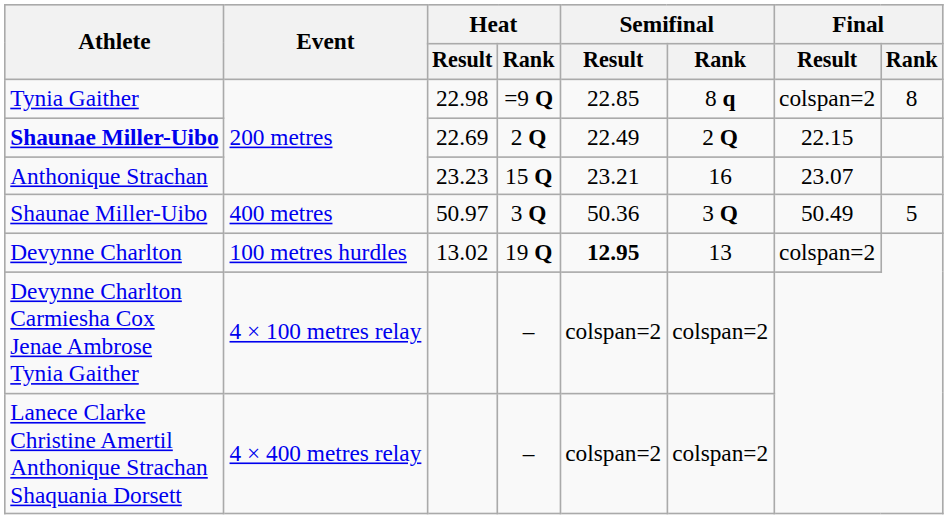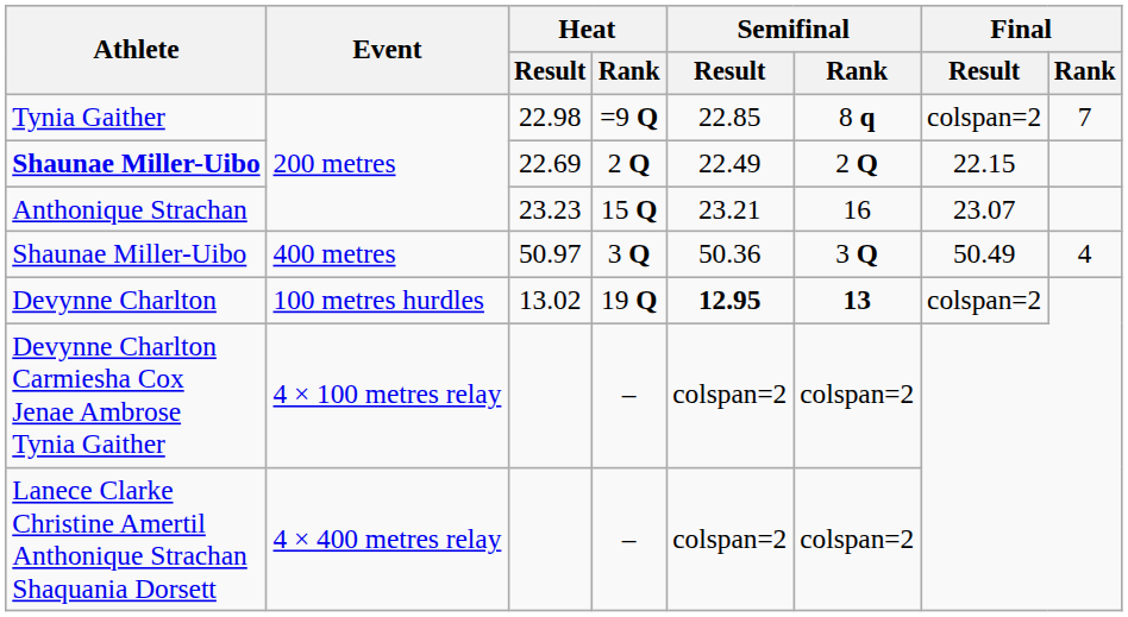Tynia Gaither | Final / Rank: 8 -> 7
Shaunae Miller-Uibo / 50.97 | Final / Rank: 5 -> 4
Devynne Charlton | Semifinal / Rank: normal -> bold
